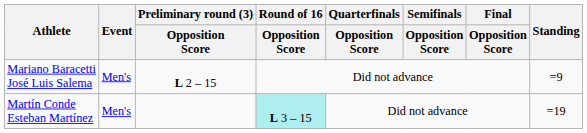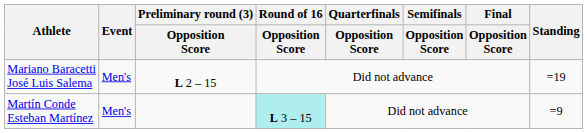Mariano Baracetti José Luis Salema | Standing: =9 -> =19
Martín Conde Esteban Martínez | Standing: =19 -> =9
